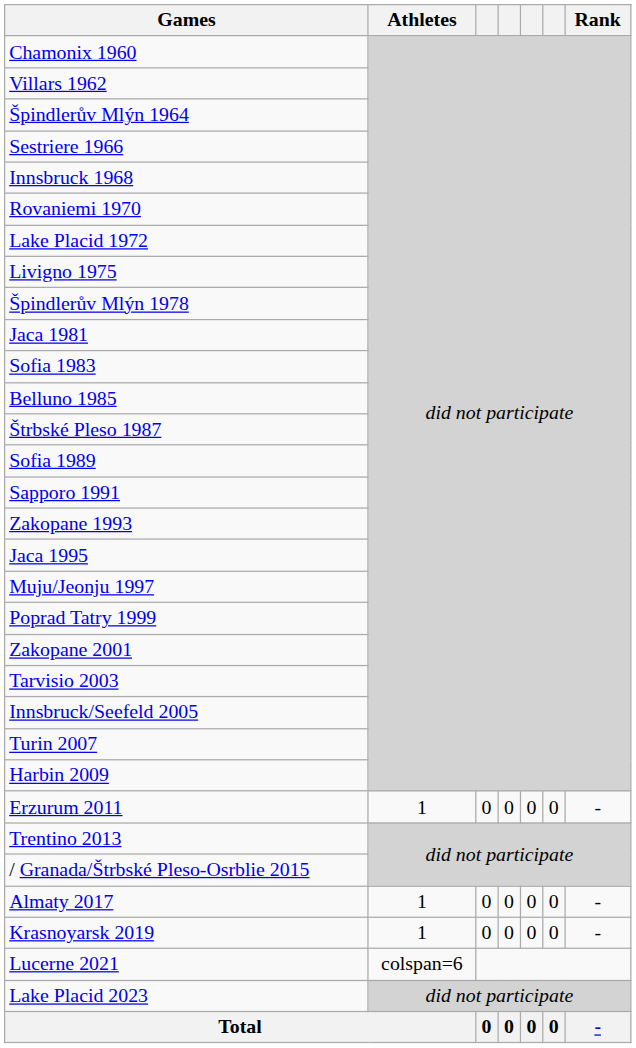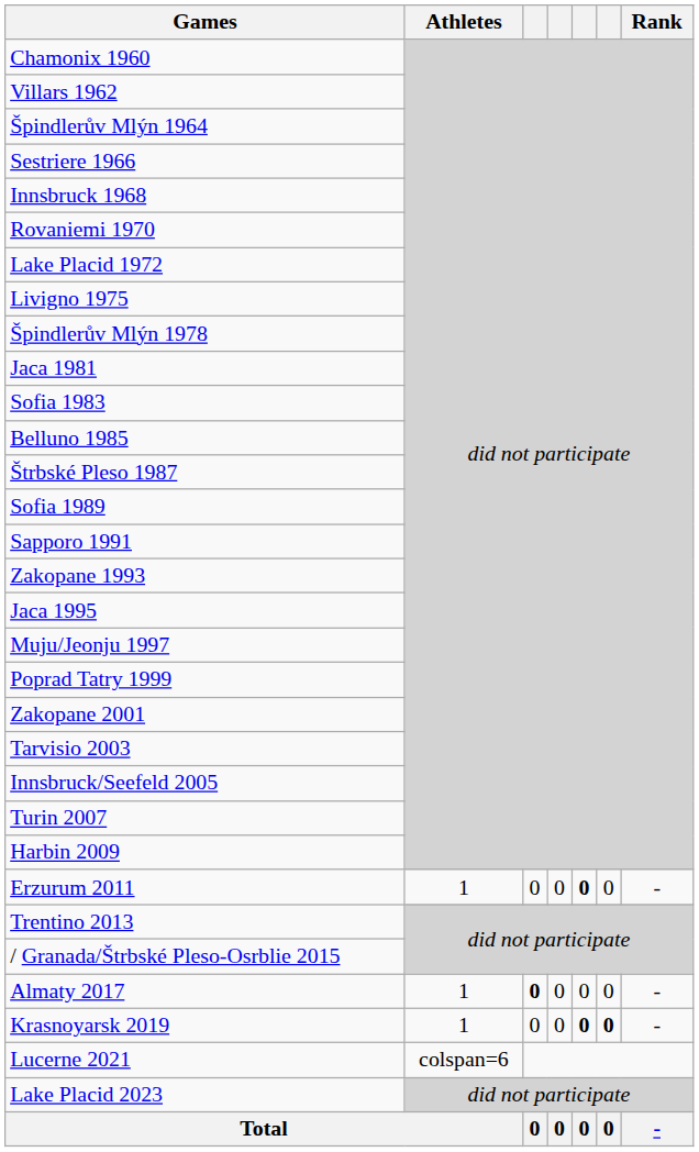Erzurum 2011 | column 5: normal -> bold
Almaty 2017 | column 3: normal -> bold
Krasnoyarsk 2019 | column 5: normal -> bold
Krasnoyarsk 2019 | column 6: normal -> bold
